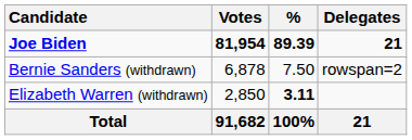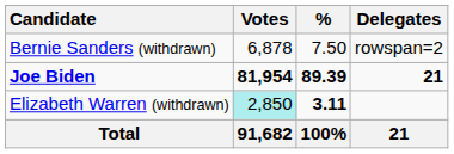rows swapped: Joe Biden <-> Bernie Sanders (withdrawn)
Elizabeth Warren (withdrawn) | Votes: no background -> paleturquoise background
